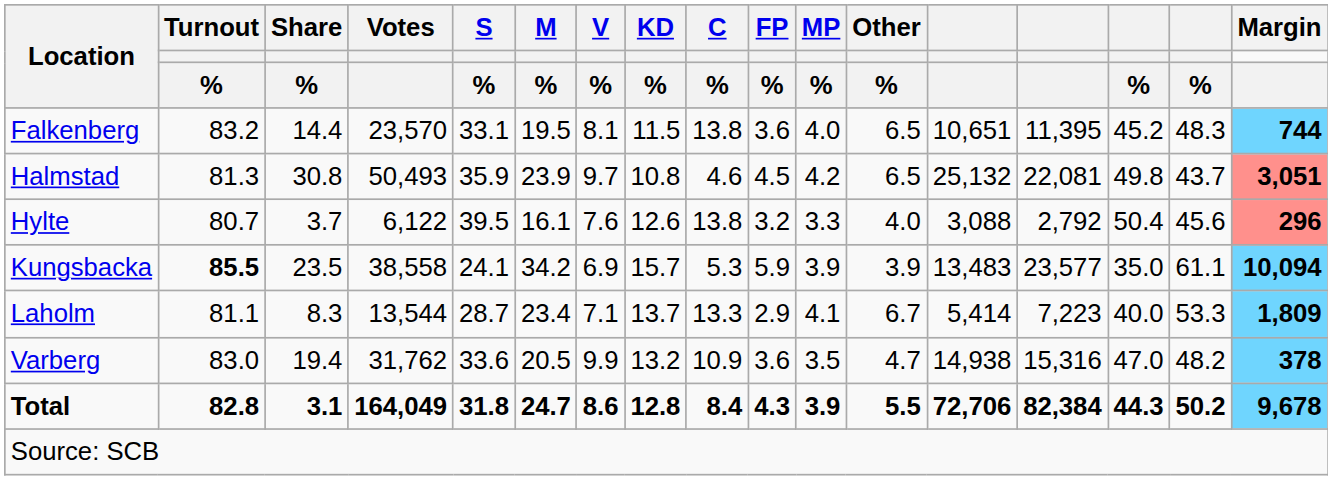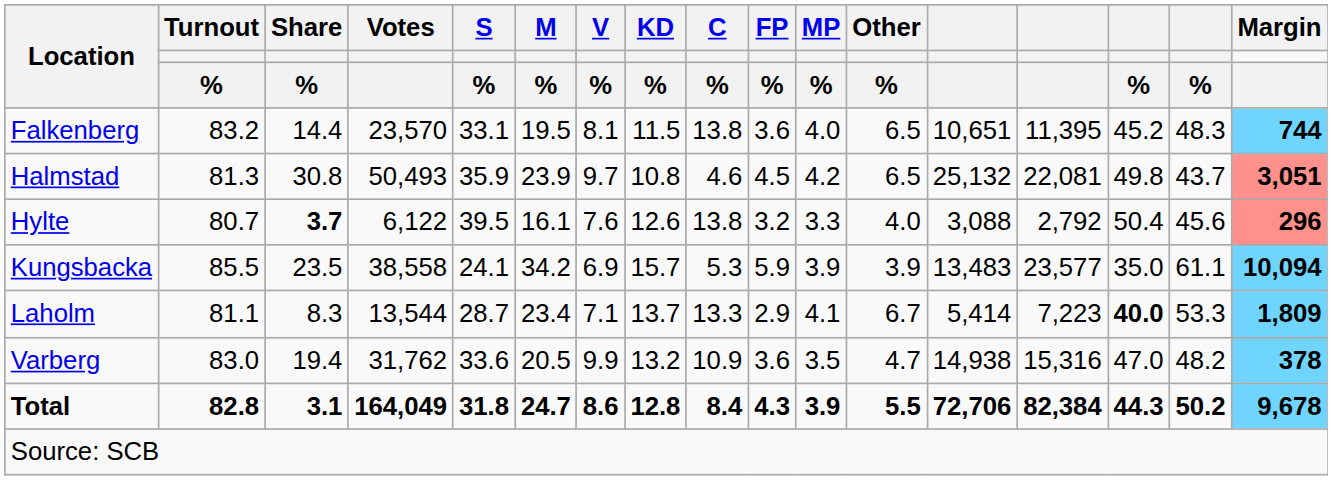Hylte | Share / %: normal -> bold
Kungsbacka | Turnout / %: bold -> normal
Laholm | column 15: normal -> bold
